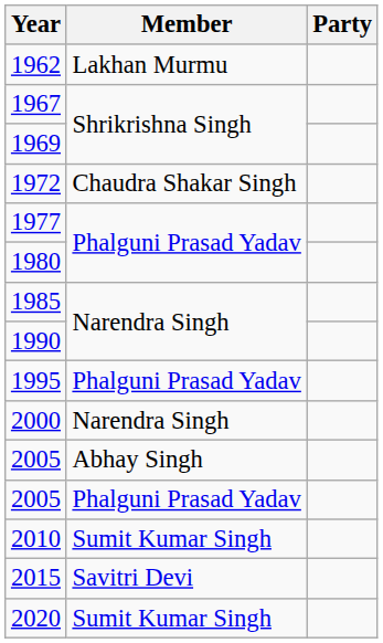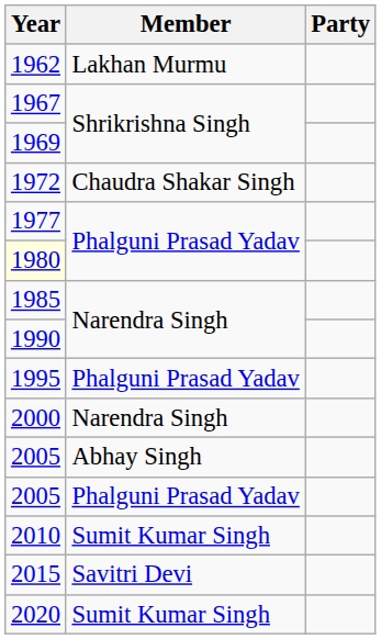1980 | Year: no background -> lightyellow background
